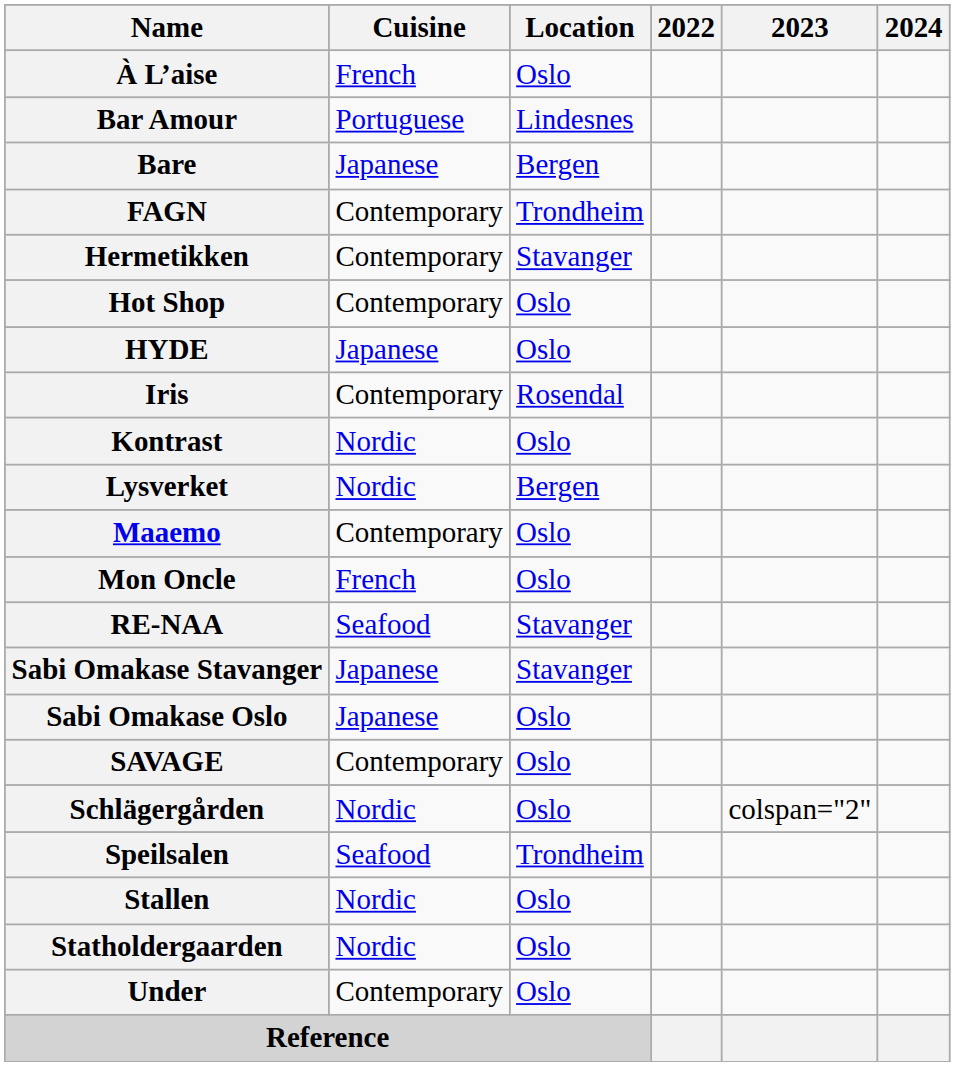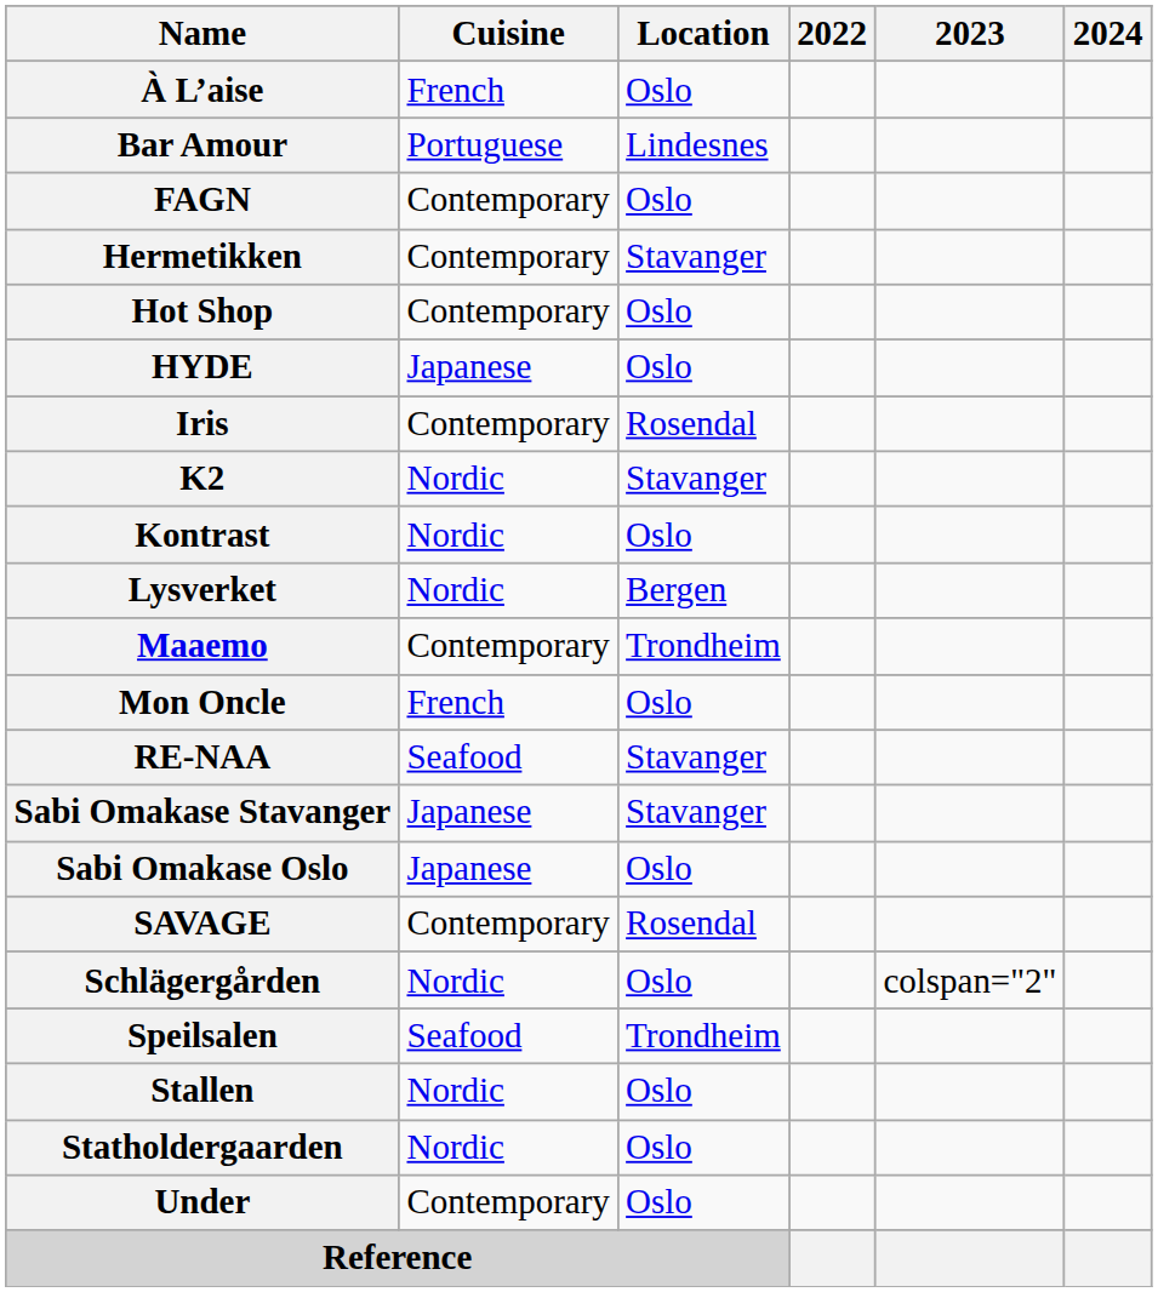- row: Bare | Japanese | Bergen
FAGN | Location: Trondheim -> Oslo
+ row: K2 | Nordic | Stavanger
Maaemo | Location: Oslo -> Trondheim
SAVAGE | Location: Oslo -> Rosendal
